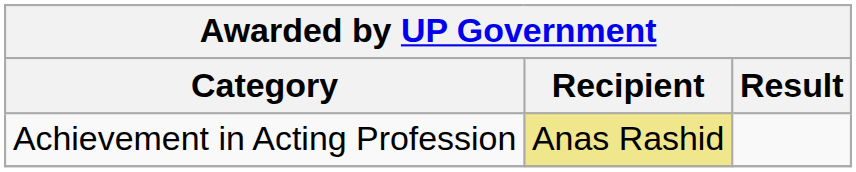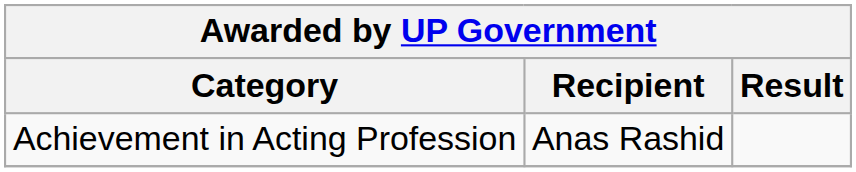Achievement in Acting Profession | Recipient: khaki background -> no background
